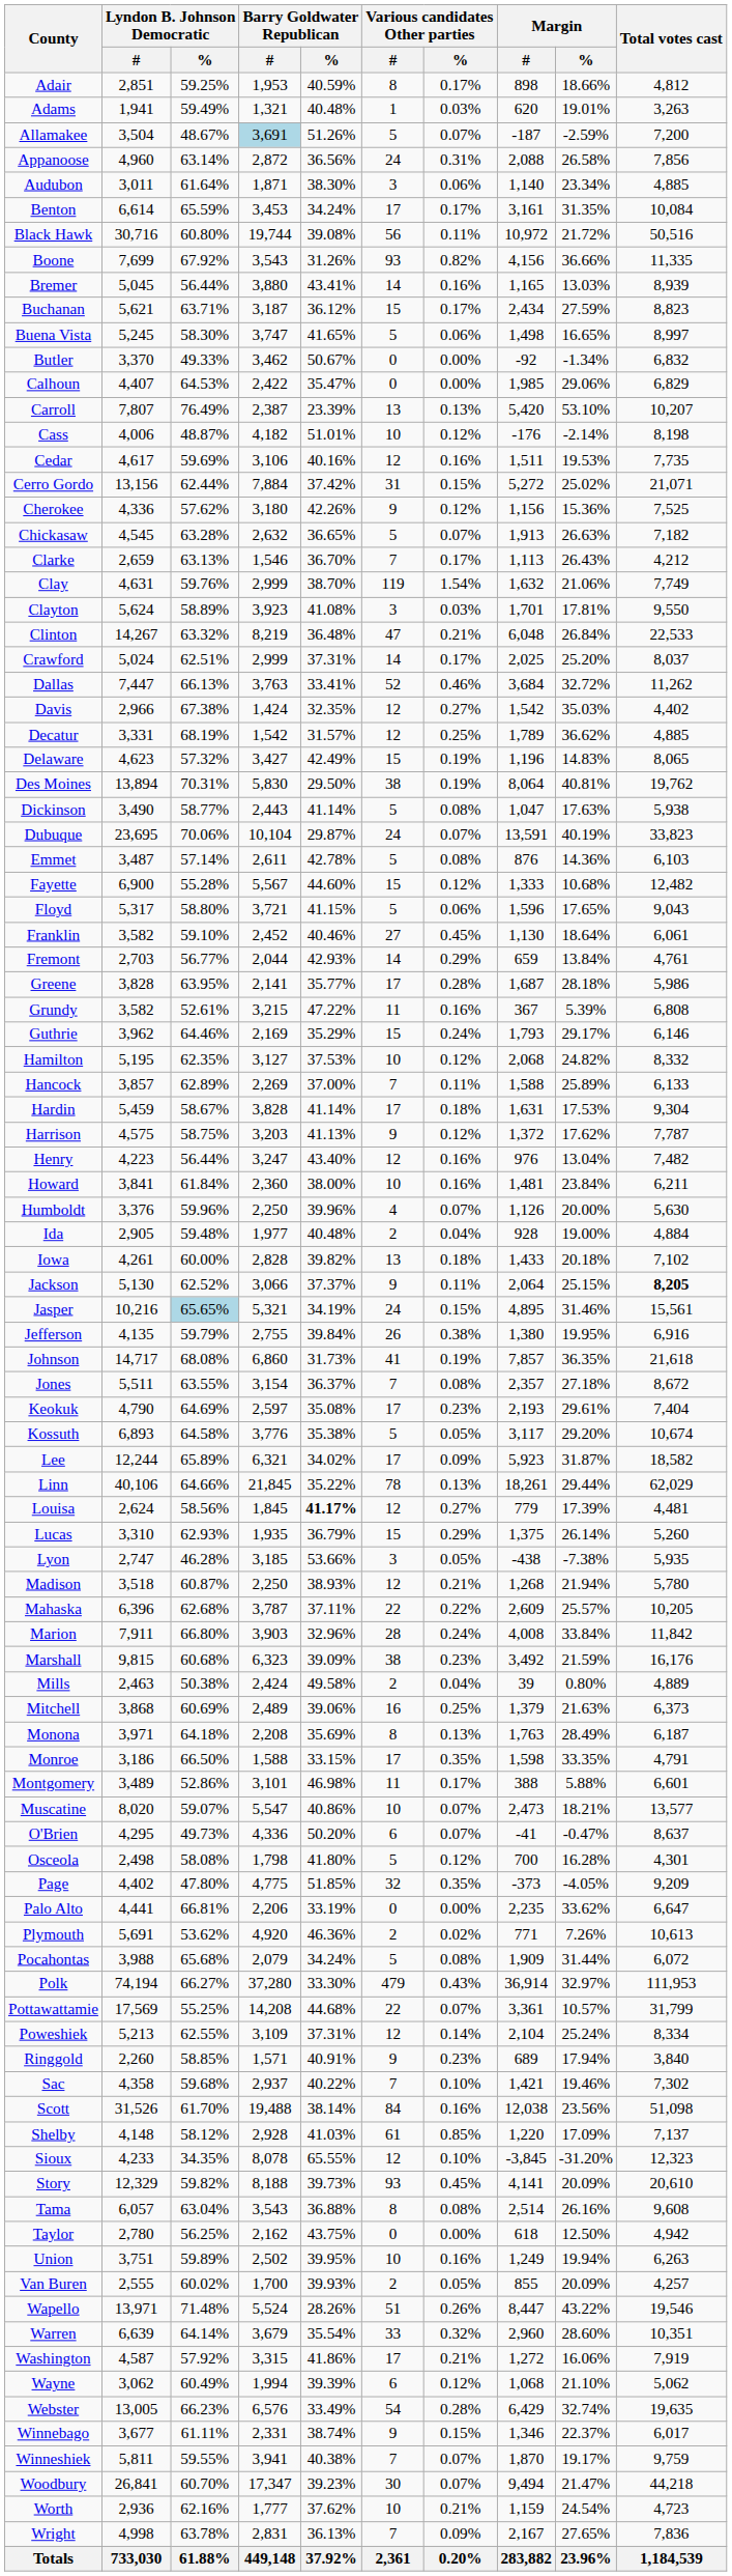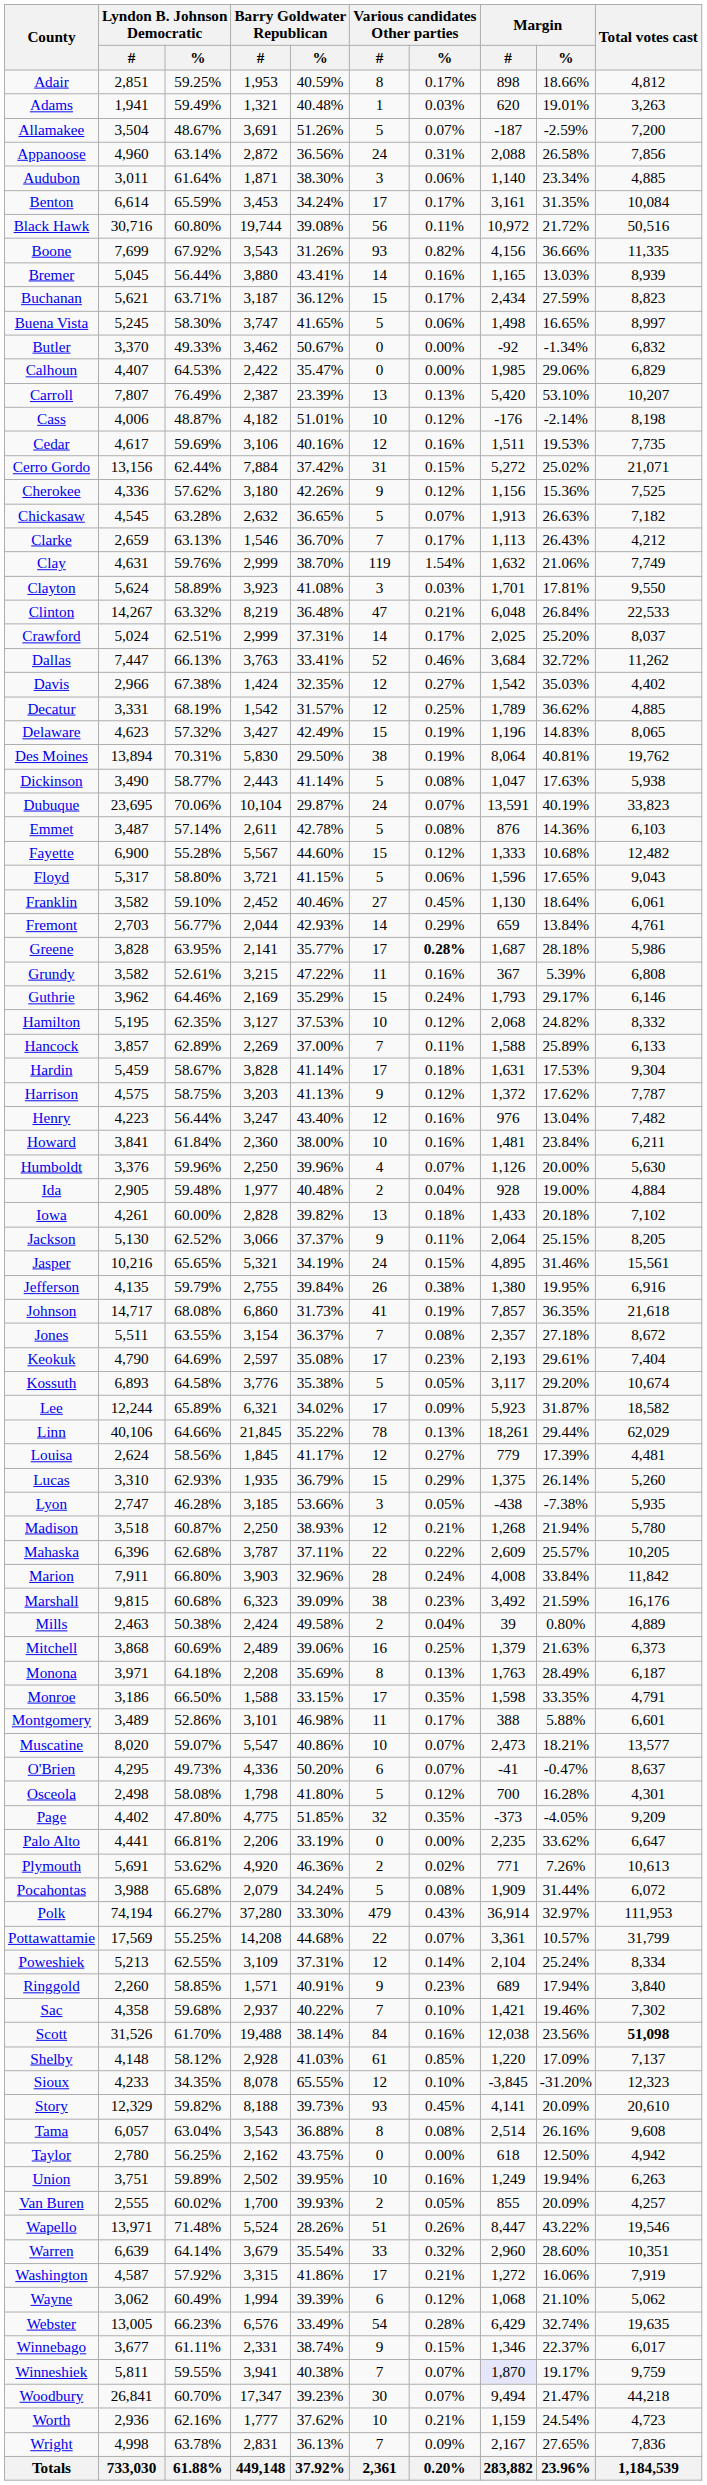Allamakee | Barry Goldwater Republican / #: lightblue background -> no background
Greene | Various candidates Other parties / %: normal -> bold
Jackson | Total votes cast: bold -> normal
Jasper | Lyndon B. Johnson Democratic / %: lightblue background -> no background
Louisa | Barry Goldwater Republican / %: bold -> normal
Scott | Total votes cast: normal -> bold
Winneshiek | Margin / #: no background -> lavender background
